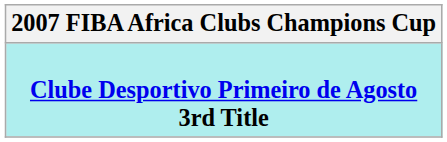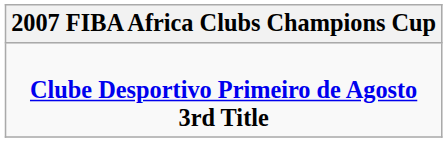row 2 | column 1: paleturquoise background -> no background
